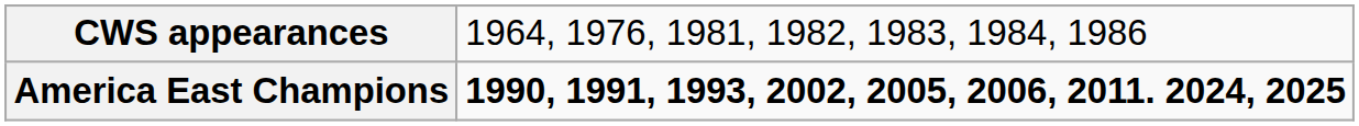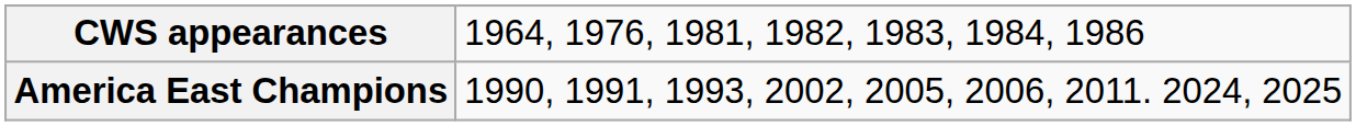America East Champions | column 2: bold -> normal
